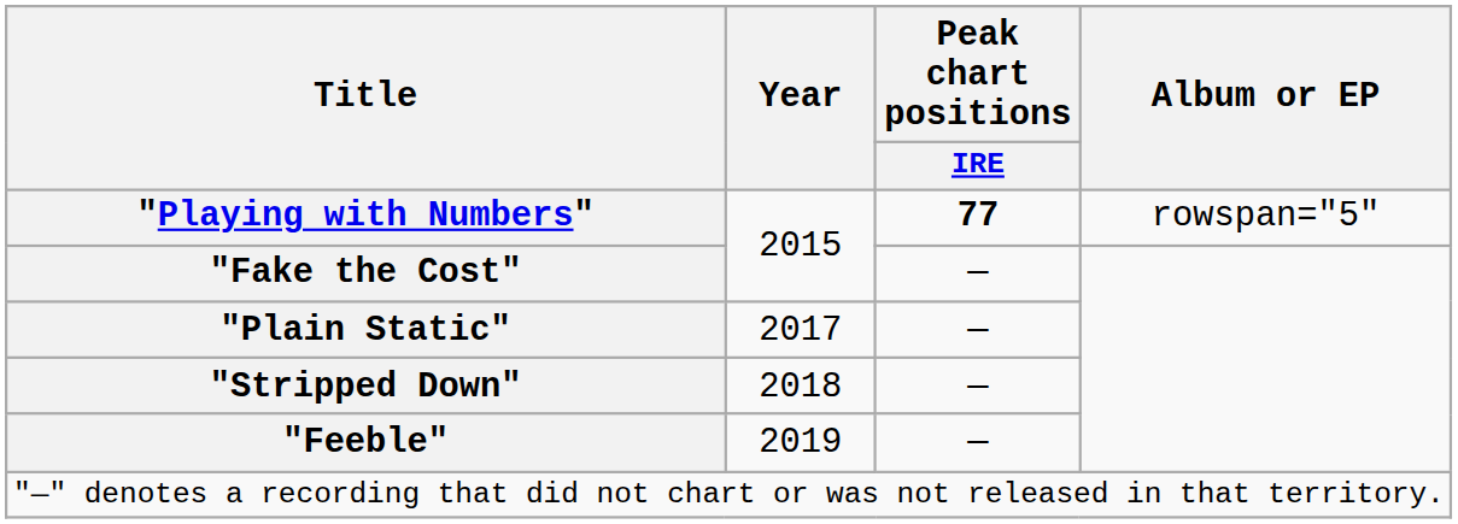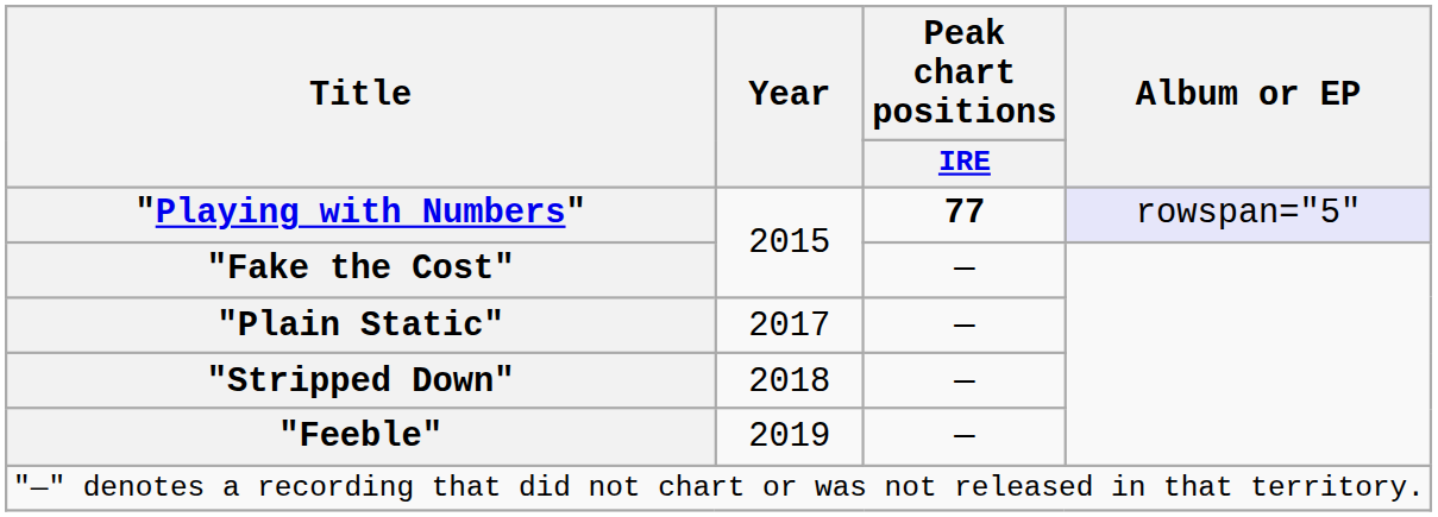"Playing with Numbers" | Album or EP: no background -> lavender background
